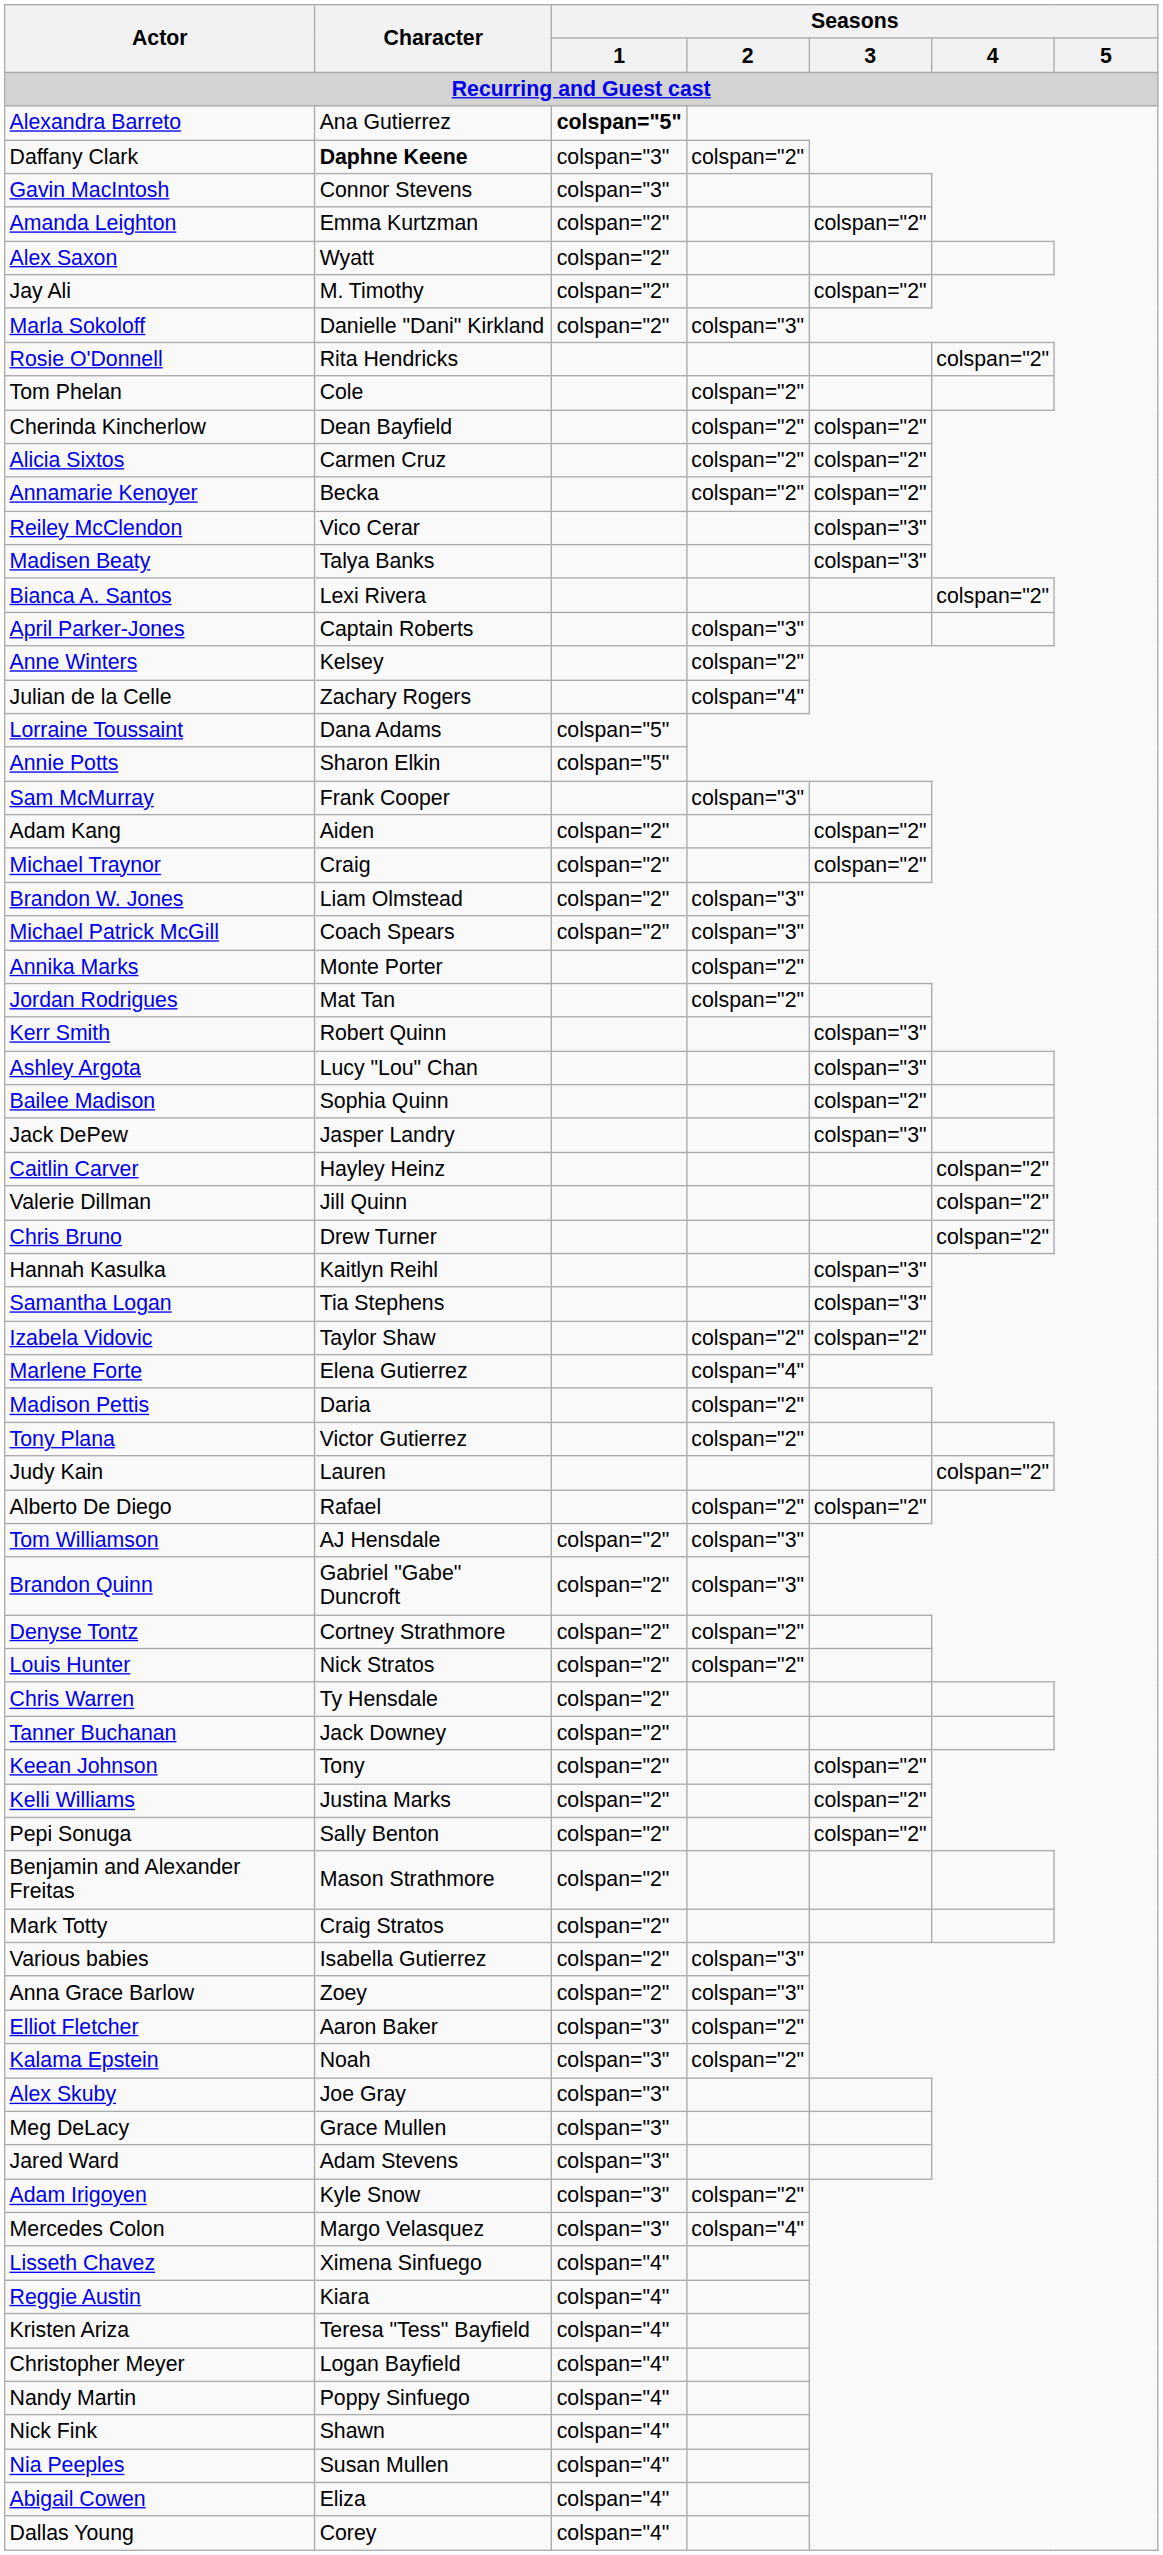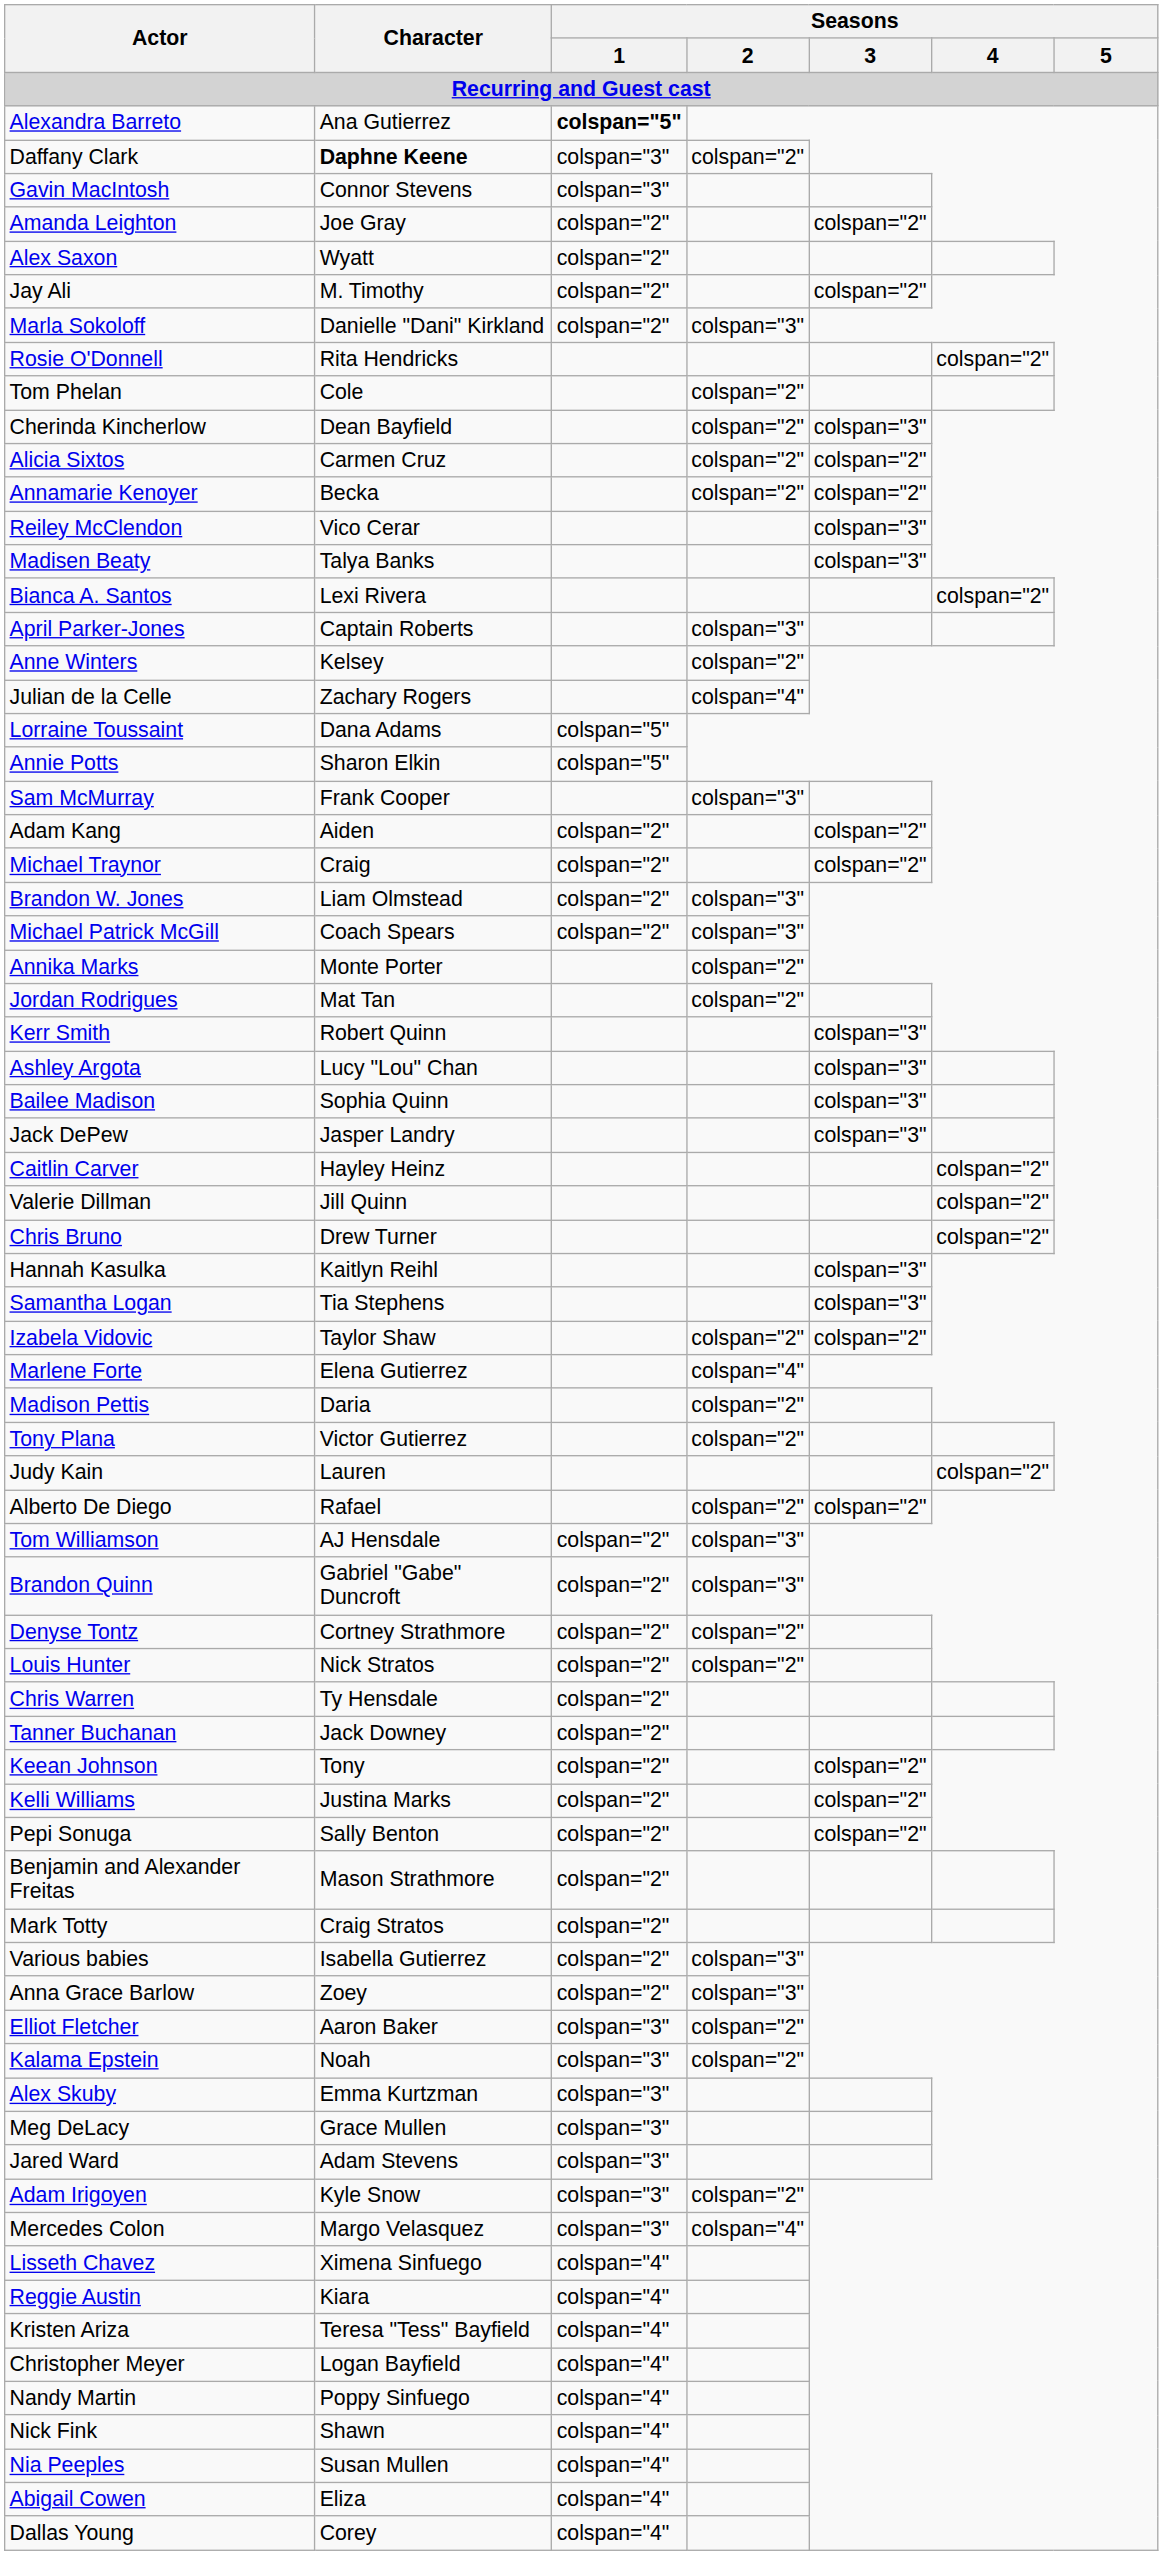Amanda Leighton | Character: Emma Kurtzman -> Joe Gray
Cherinda Kincherlow | Seasons / 3: colspan="2" -> colspan="3"
Bailee Madison | Seasons / 3: colspan="2" -> colspan="3"
Alex Skuby | Character: Joe Gray -> Emma Kurtzman
